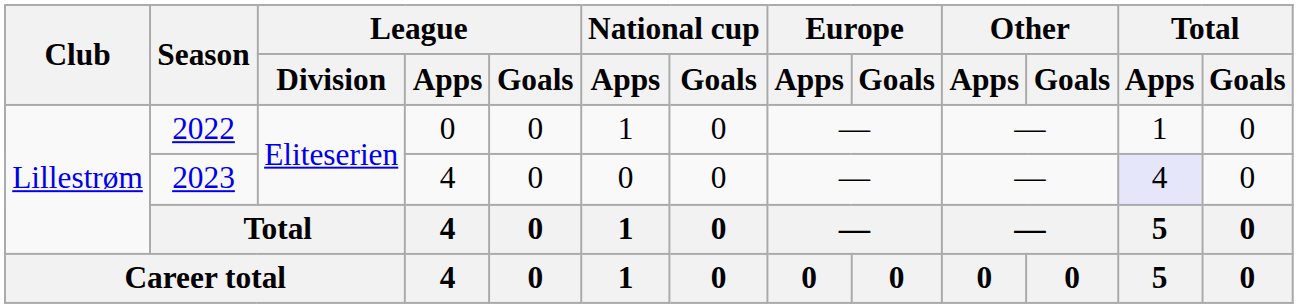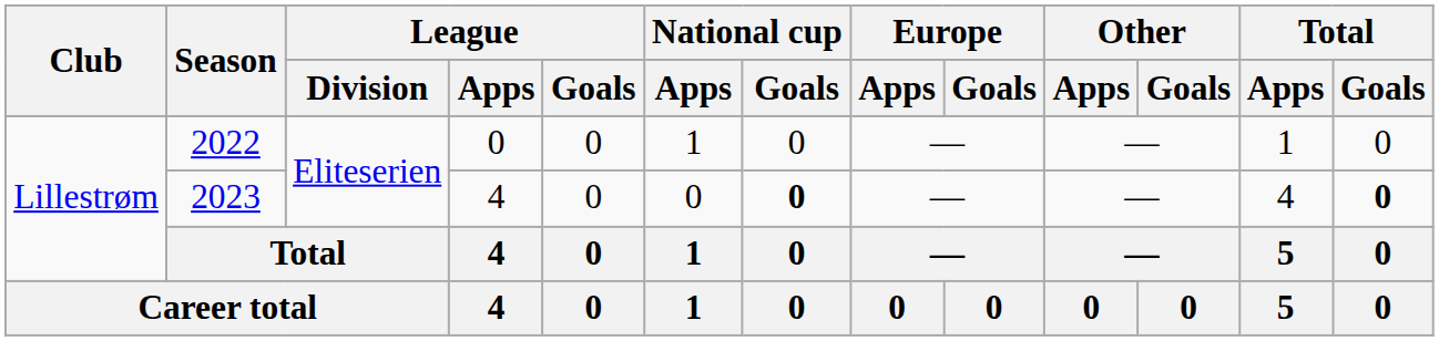2023 | National cup / Goals: normal -> bold
2023 | Total / Apps: lavender background -> no background
2023 | Total / Goals: normal -> bold
